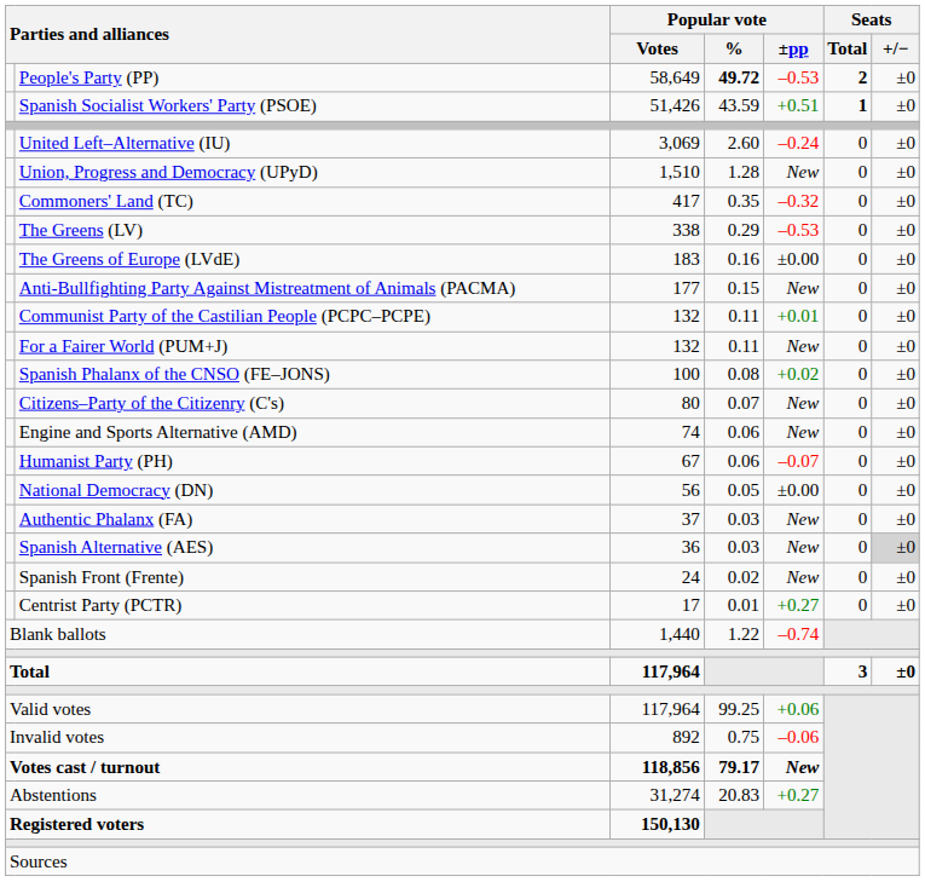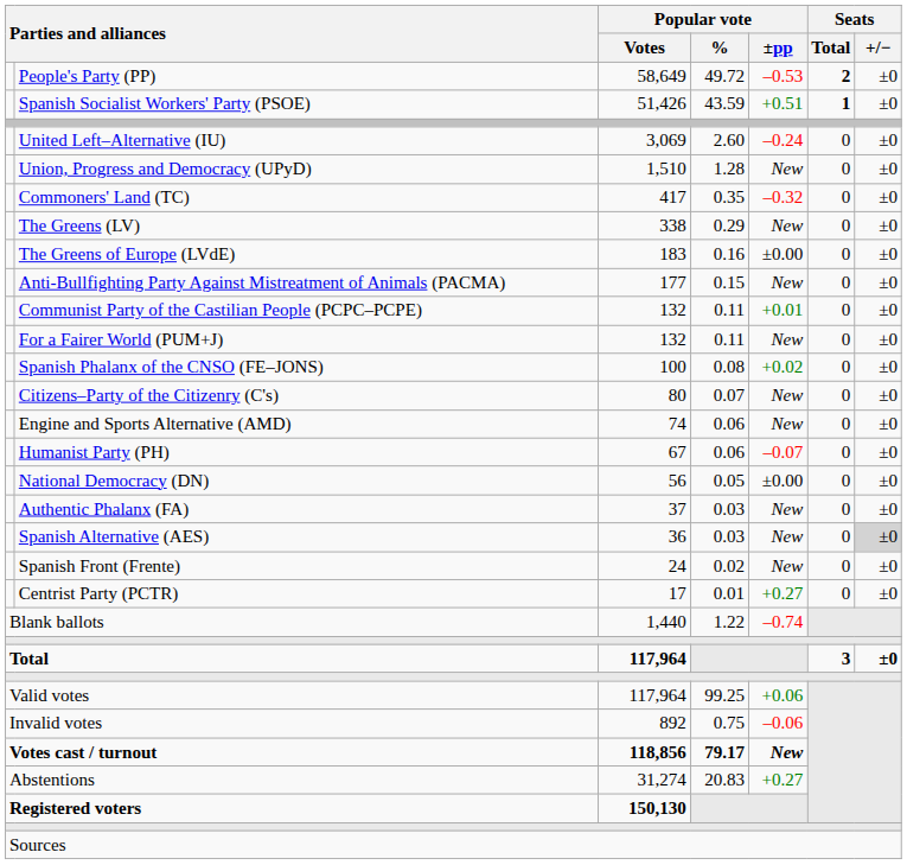People's Party (PP) | Popular vote / %: bold -> normal
The Greens (LV) | Popular vote / ±pp: –0.53 -> New
